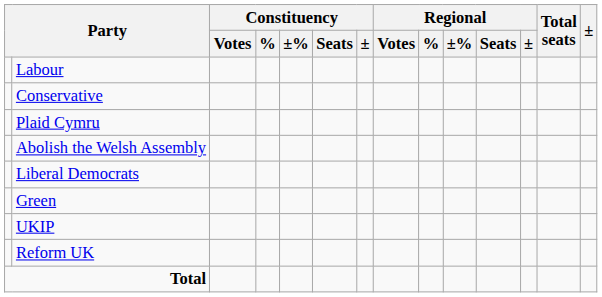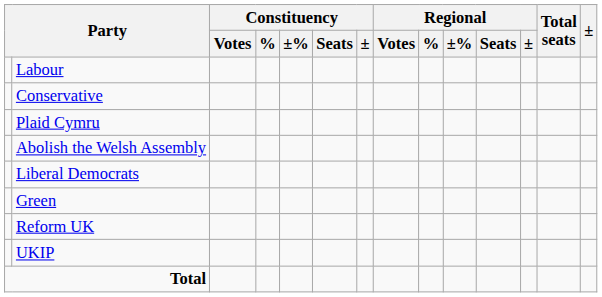rows swapped: Reform UK <-> UKIP
